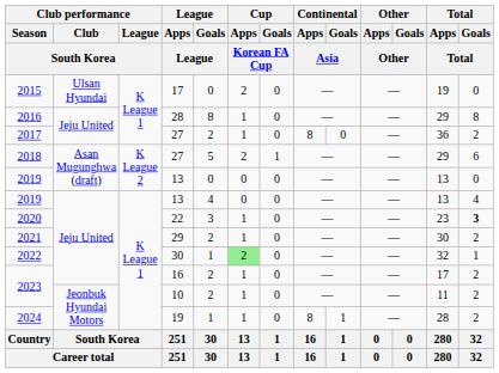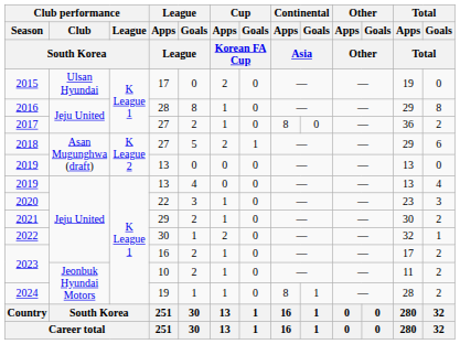2020 | Total / Goals / Total: bold -> normal
2022 | Cup / Apps / Korean FA Cup: lightgreen background -> no background
